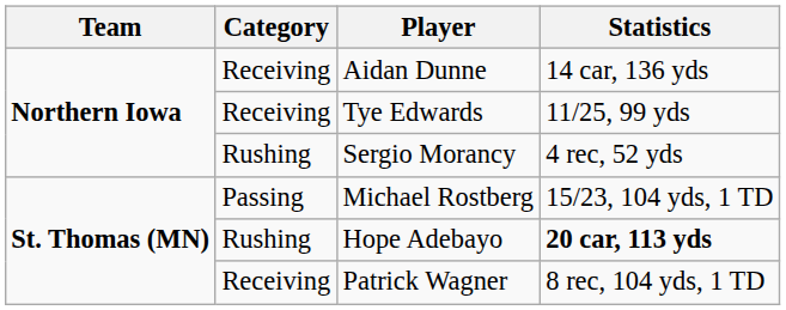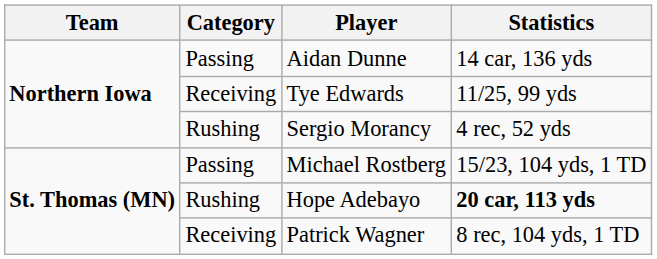Aidan Dunne | Category: Receiving -> Passing
